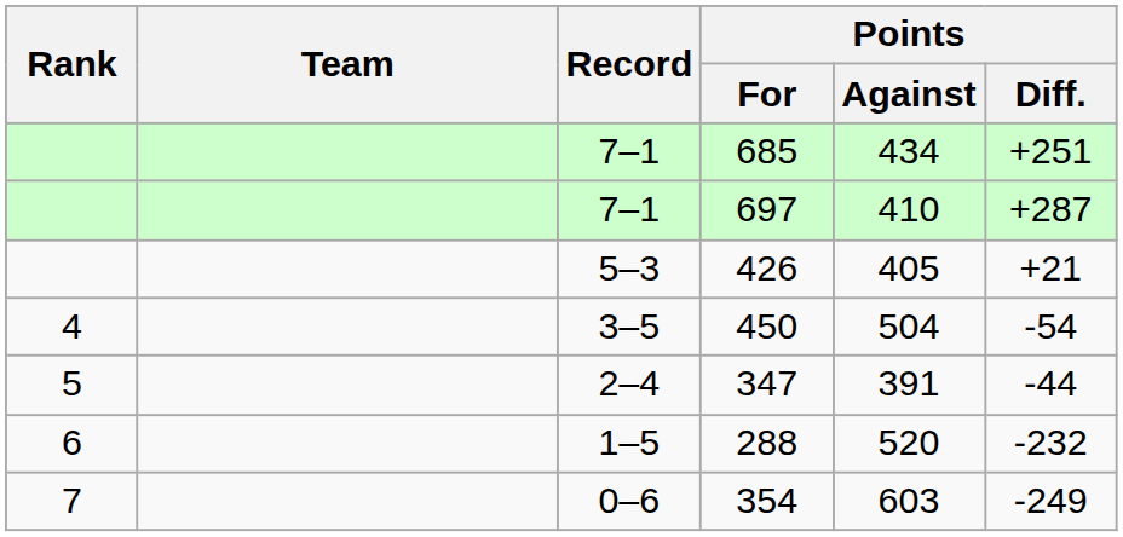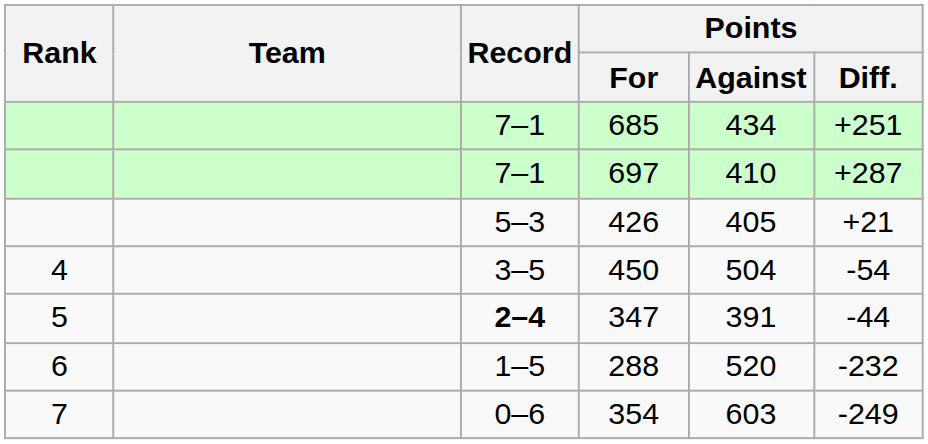347 | Record: normal -> bold
